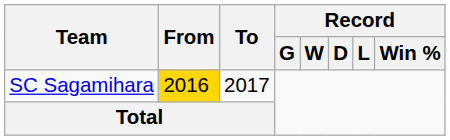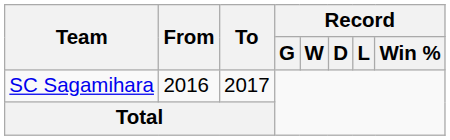SC Sagamihara | From: gold background -> no background
